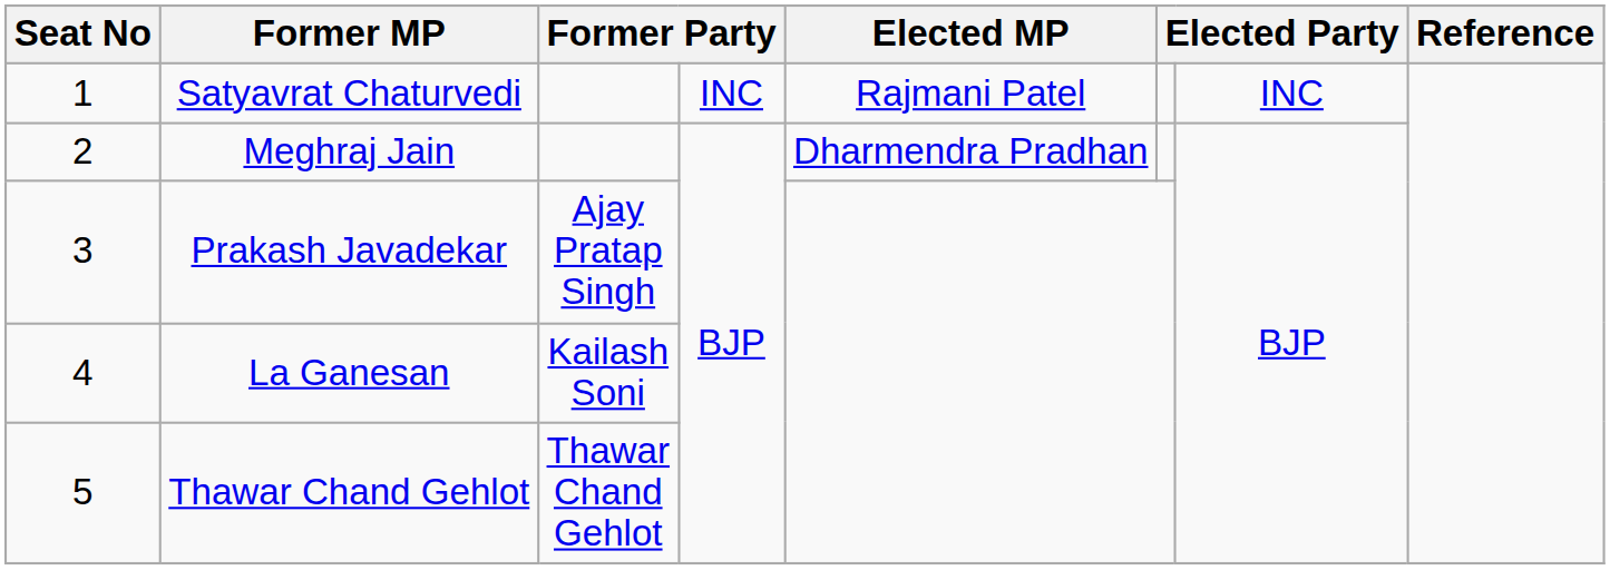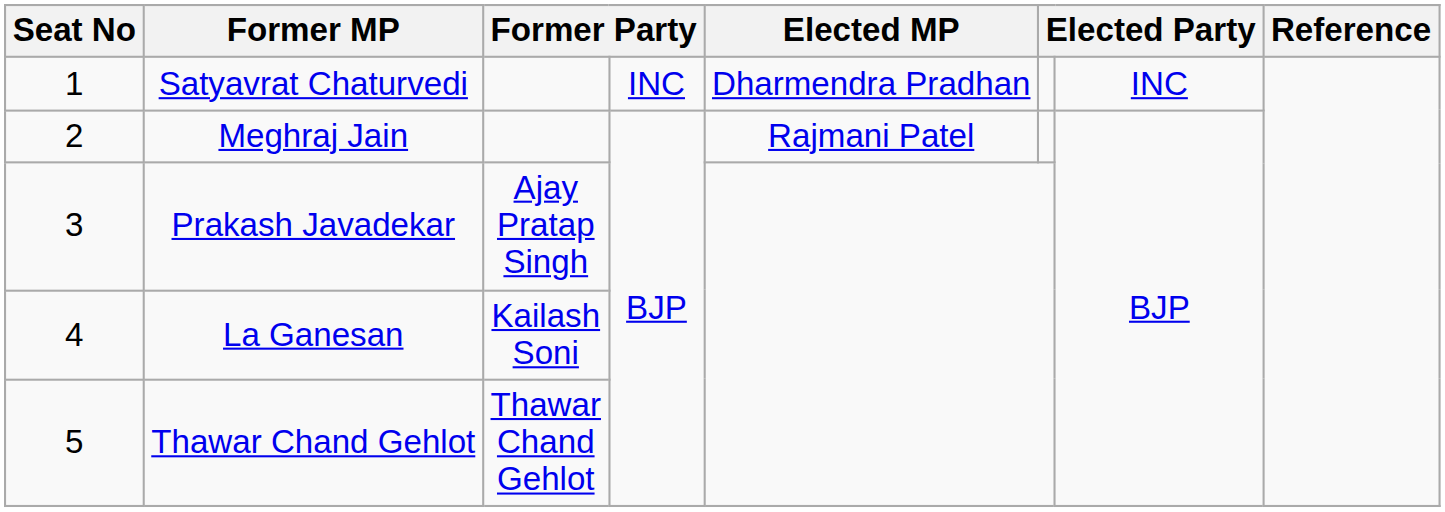Satyavrat Chaturvedi | Elected MP: Rajmani Patel -> Dharmendra Pradhan
Meghraj Jain | Elected MP: Dharmendra Pradhan -> Rajmani Patel
